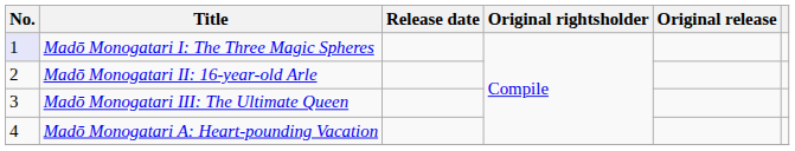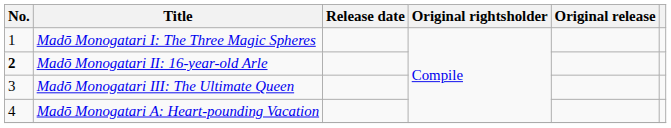Madō Monogatari I: The Three Magic Spheres | No.: lavender background -> no background
Madō Monogatari II: 16-year-old Arle | No.: normal -> bold
